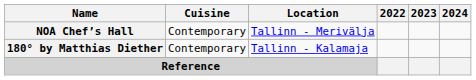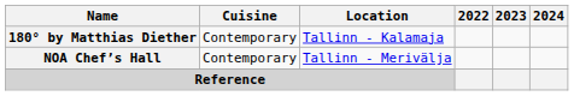rows swapped: 180° by Matthias Diether <-> NOA Chef’s Hall
